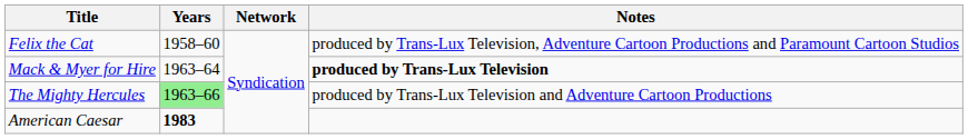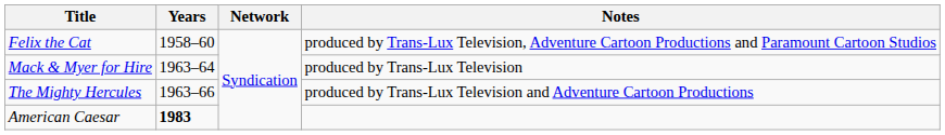Mack & Myer for Hire | Notes: bold -> normal
The Mighty Hercules | Years: lightgreen background -> no background
